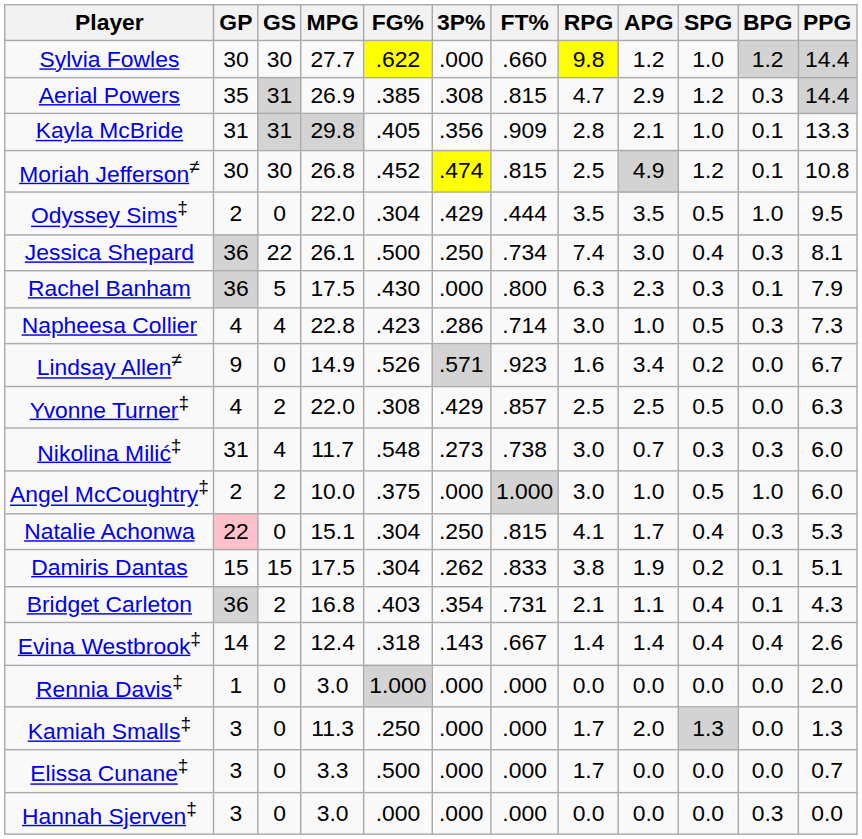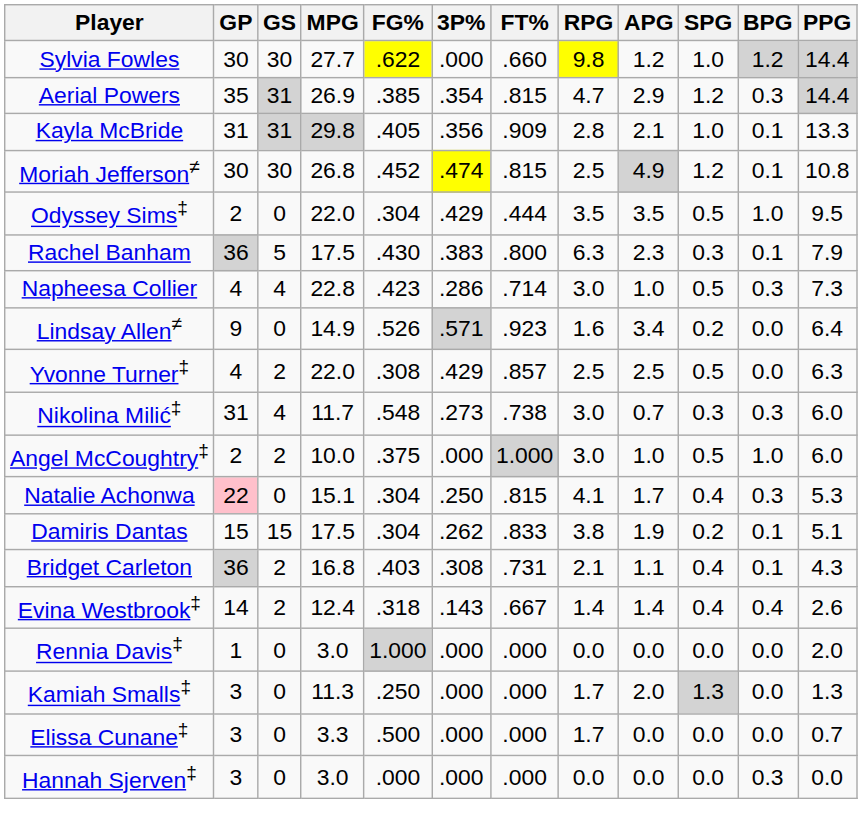Aerial Powers | 3P%: .308 -> .354
- row: Jessica Shepard | 36 | 22 | 26.1 | .500 | .250 | .734 | 7.4 | 3.0 | 0.4 | 0.3 | 8.1
Rachel Banham | 3P%: .000 -> .383
Lindsay Allen≠ | PPG: 6.7 -> 6.4
Bridget Carleton | 3P%: .354 -> .308
